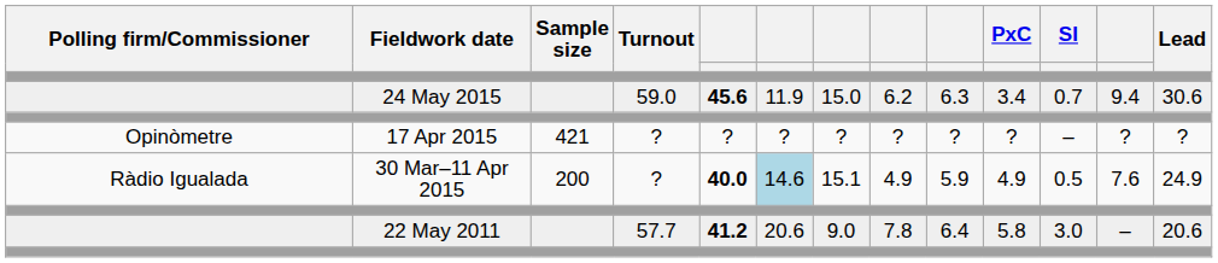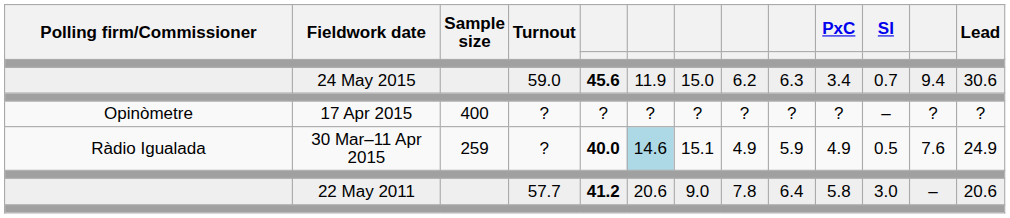17 Apr 2015 | Sample size: 421 -> 400
30 Mar–11 Apr 2015 | Sample size: 200 -> 259
